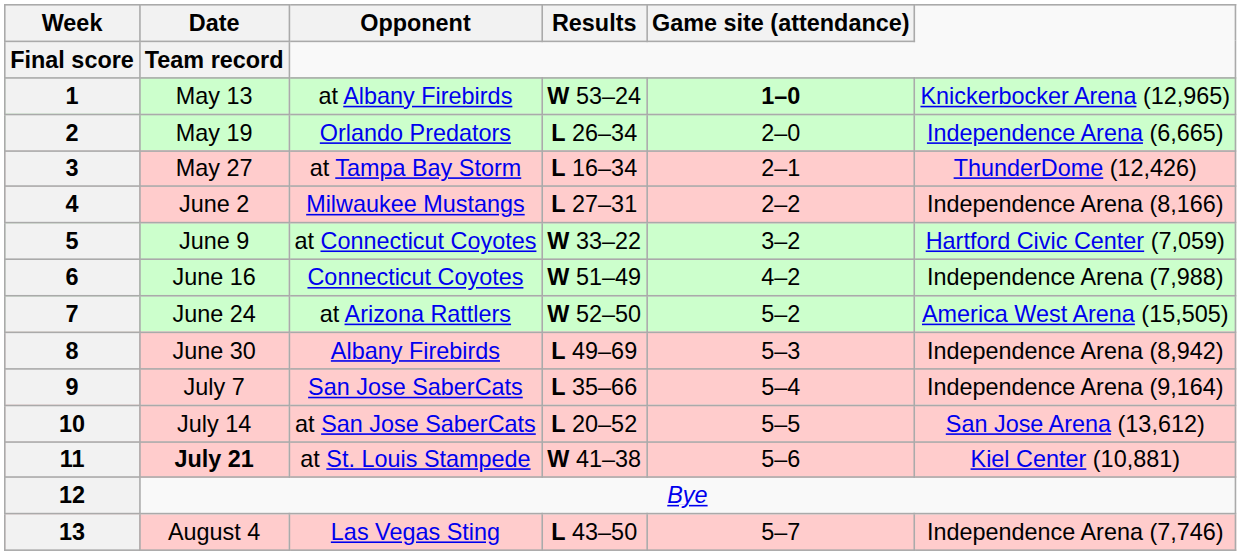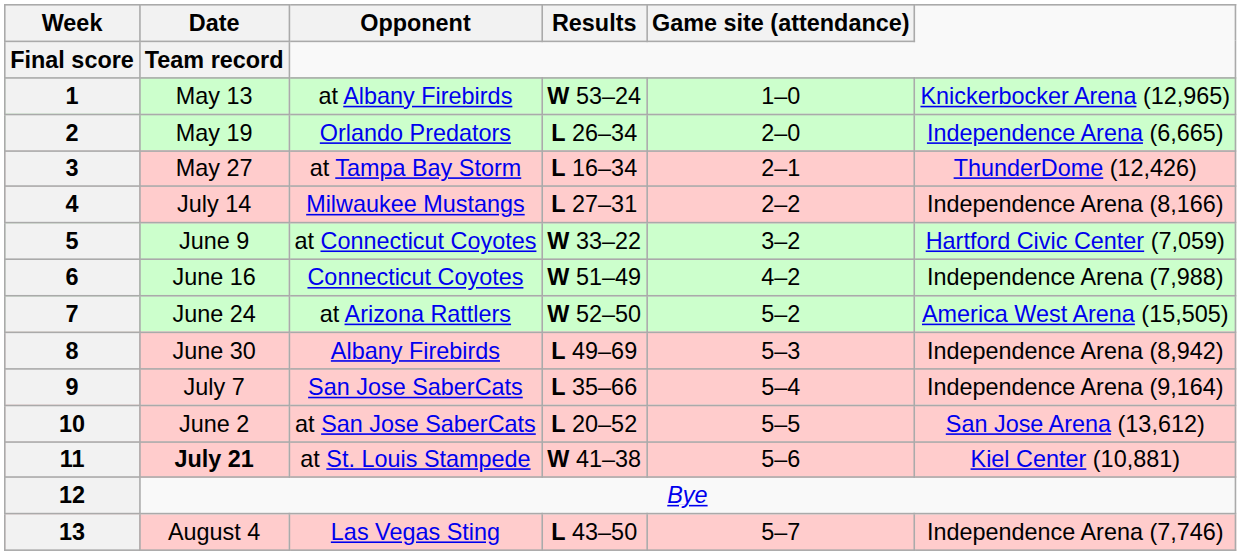1 | Game site (attendance): bold -> normal
4 | Date / Team record: June 2 -> July 14
10 | Date / Team record: July 14 -> June 2
